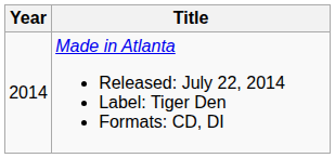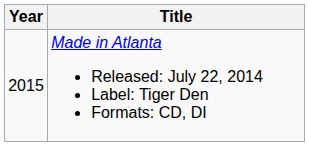row 2 | Year: 2014 -> 2015
